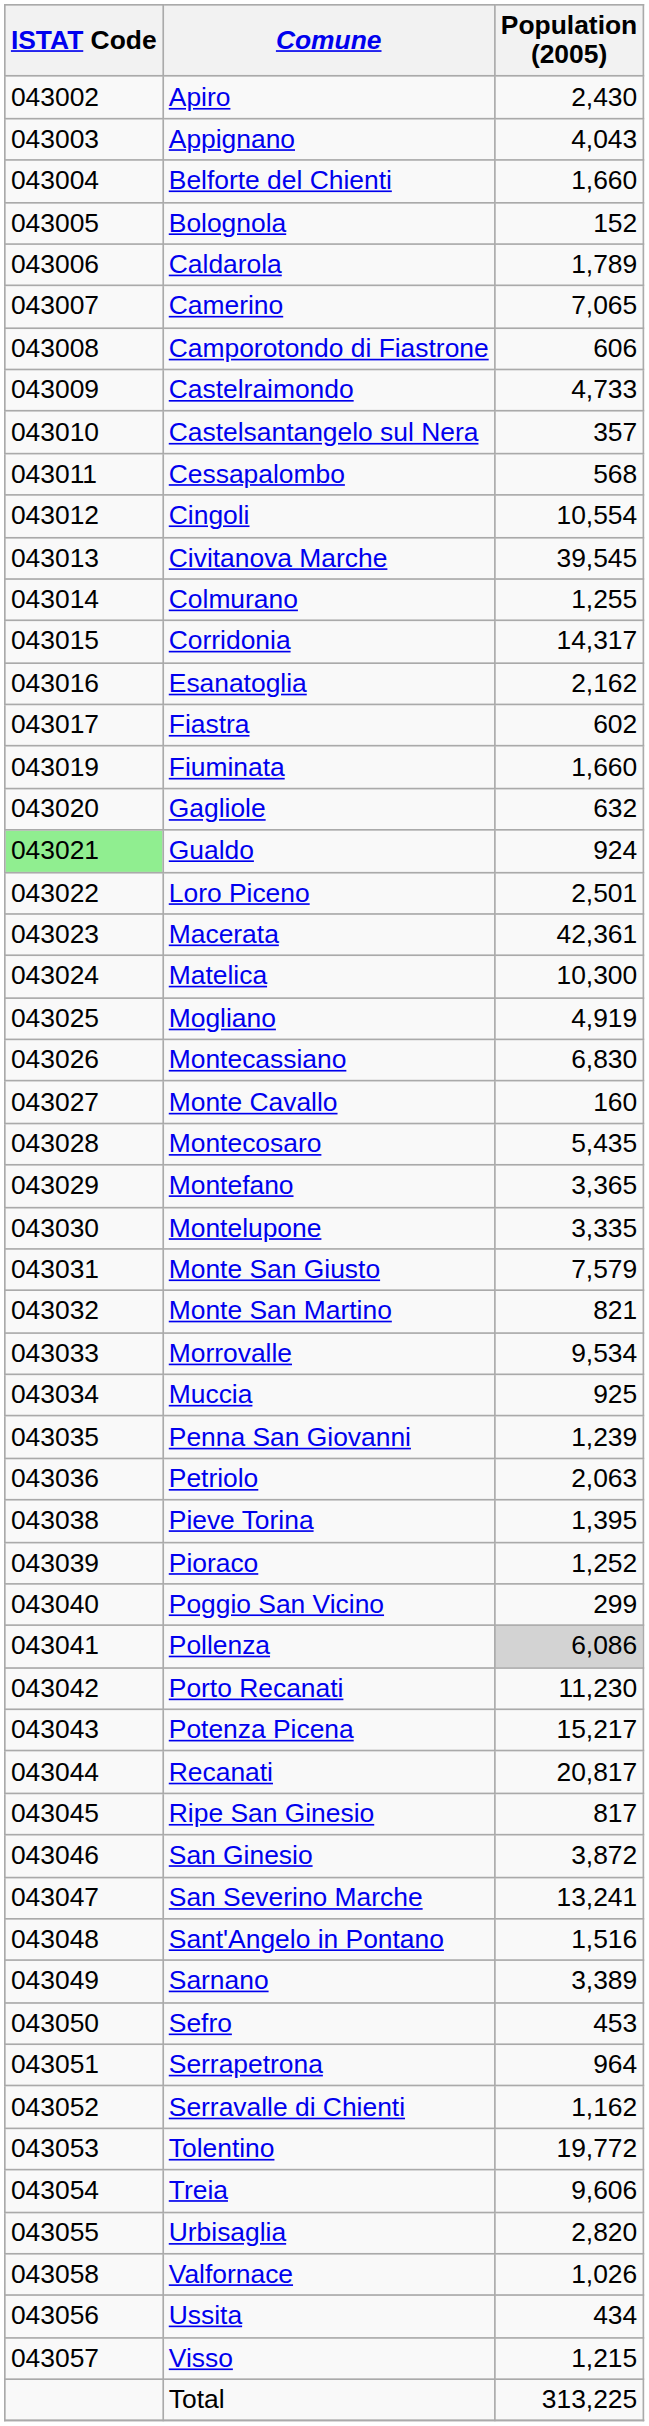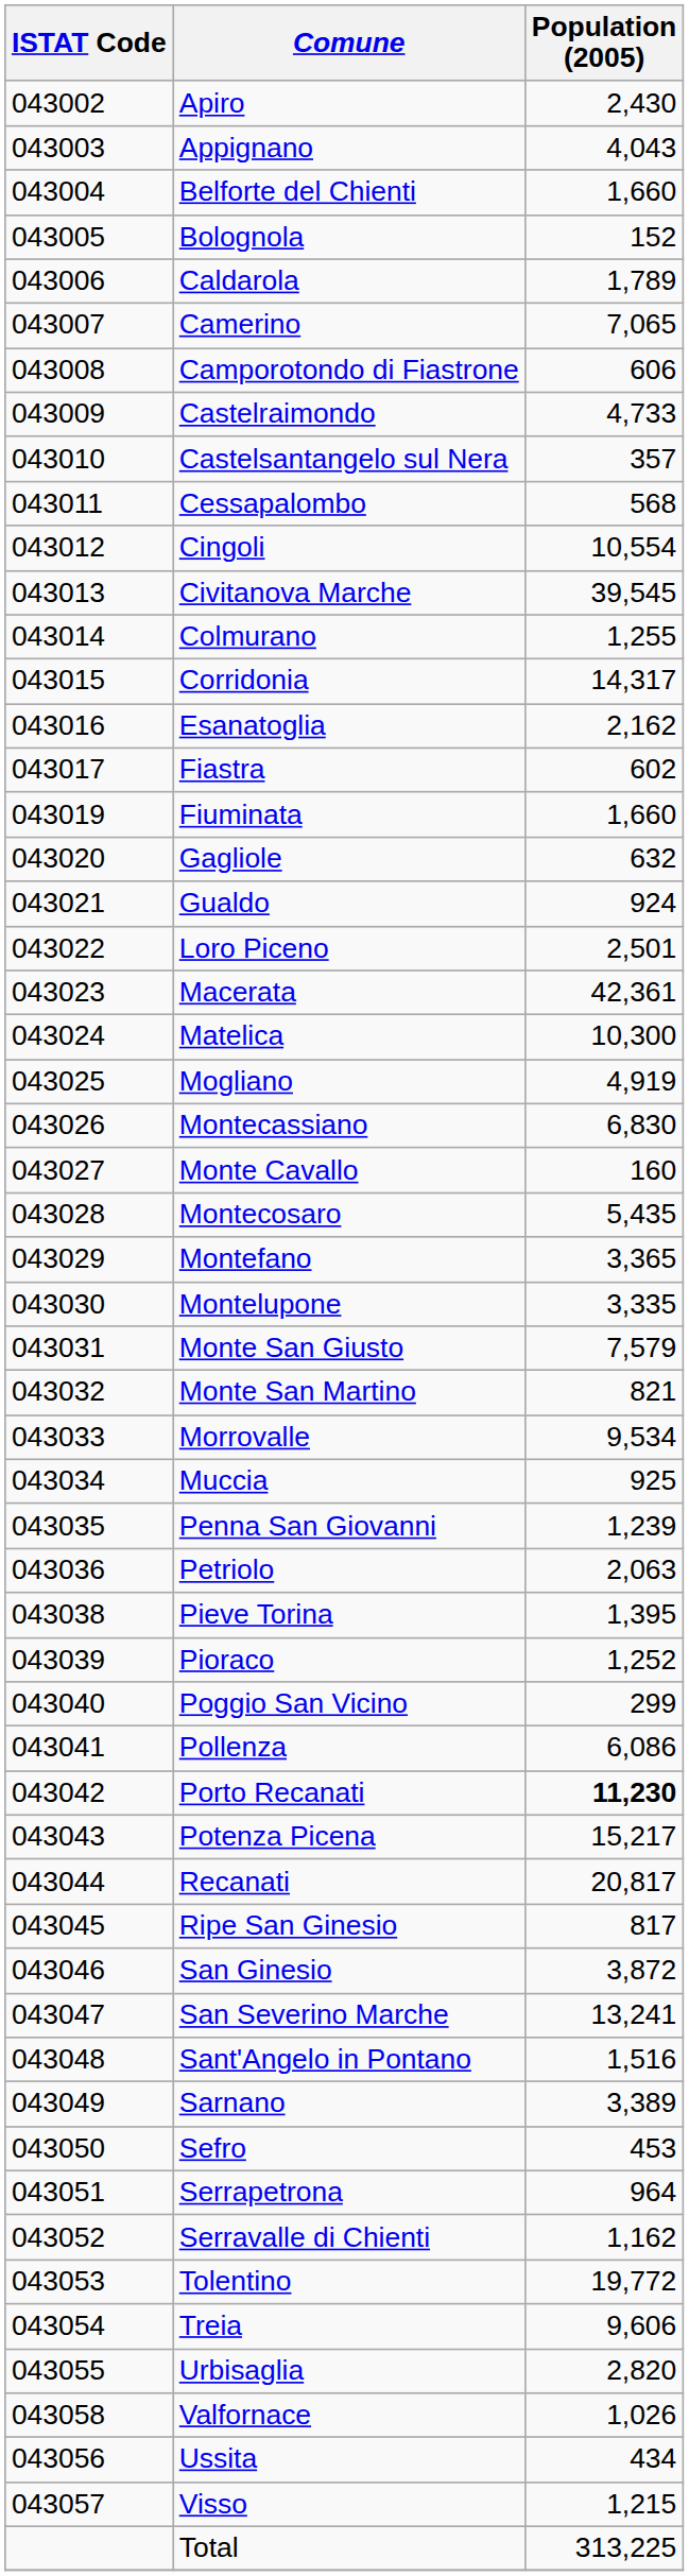Gualdo | ISTAT Code: lightgreen background -> no background
Pollenza | Population (2005): lightgrey background -> no background
Porto Recanati | Population (2005): normal -> bold
